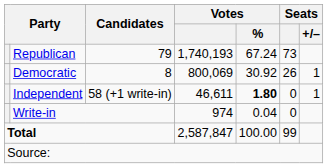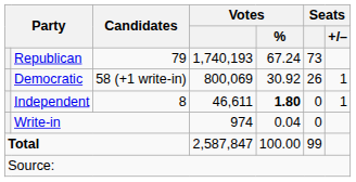Democratic | Candidates: 8 -> 58 (+1 write-in)
Independent | Candidates: 58 (+1 write-in) -> 8
